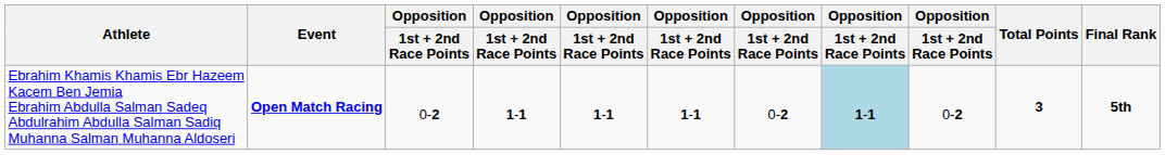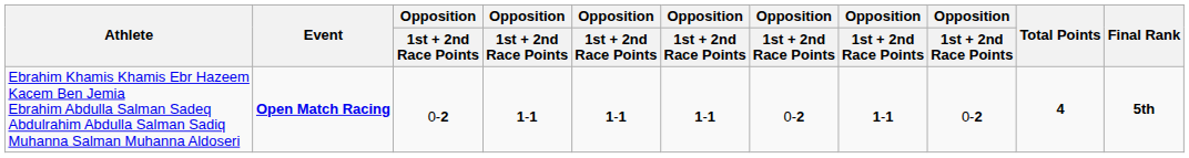row 3 | column 8: lightblue background -> no background
row 3 | Total Points: 3 -> 4
